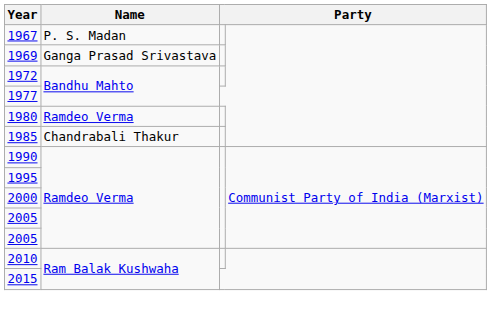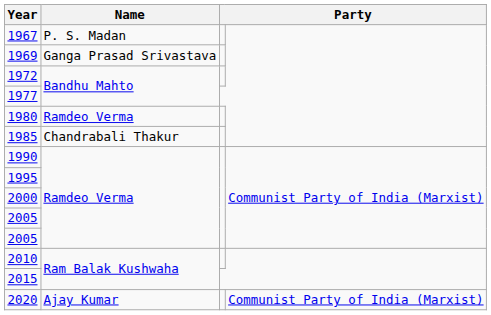+ row: 2020 | Ajay Kumar | Communist Party of India (Marxist)
